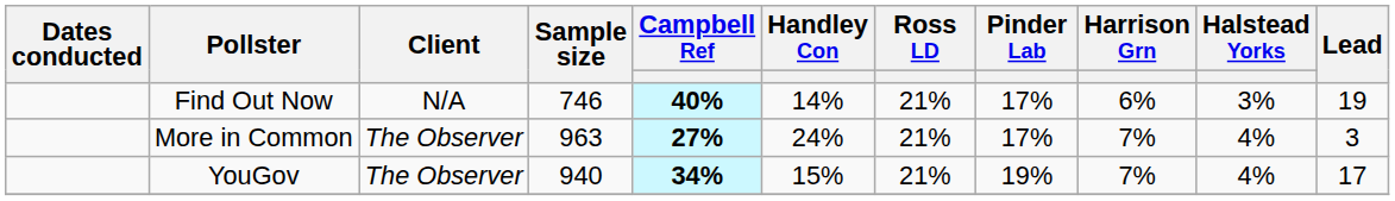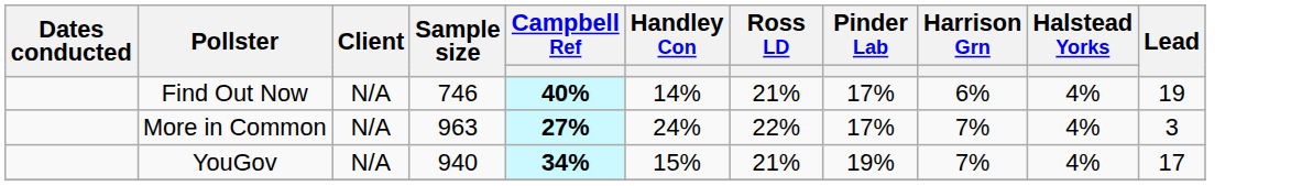Find Out Now | Halstead Yorks: 3% -> 4%
More in Common | Client: The Observer -> N/A
More in Common | Ross LD: 21% -> 22%
YouGov | Client: The Observer -> N/A
